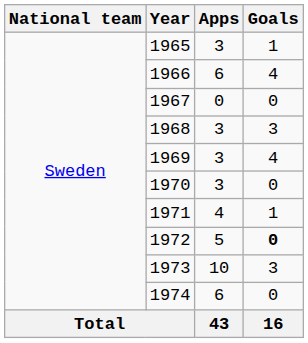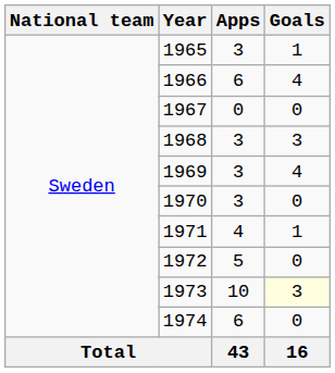1972 | Goals: bold -> normal
1973 | Goals: no background -> lightyellow background
